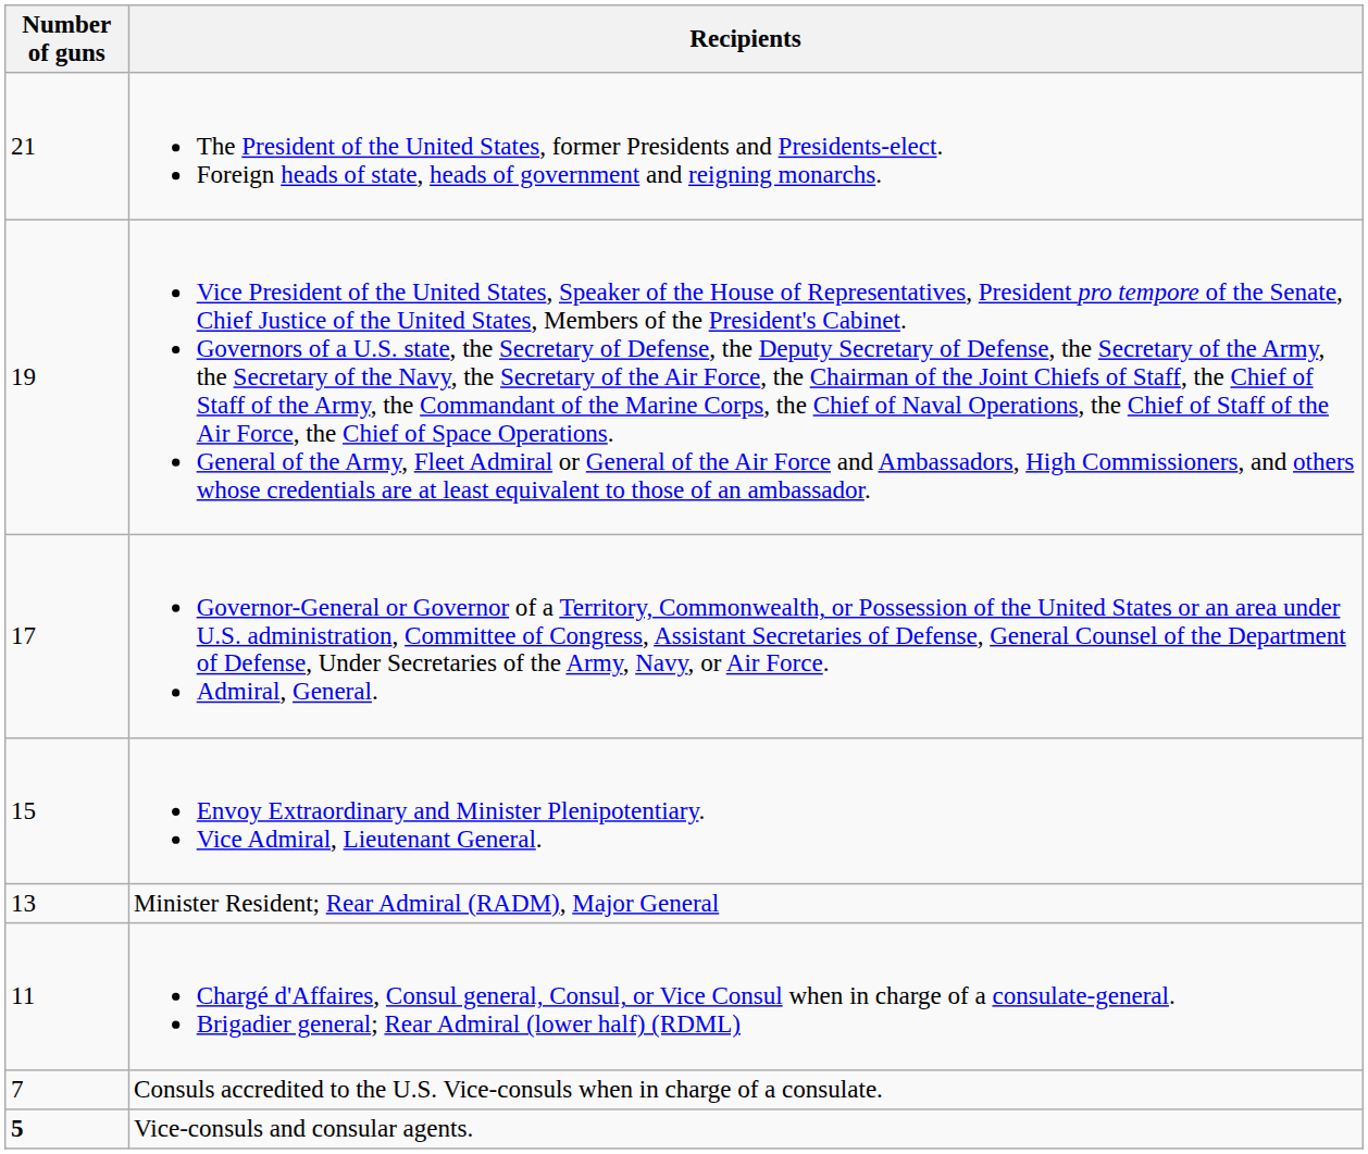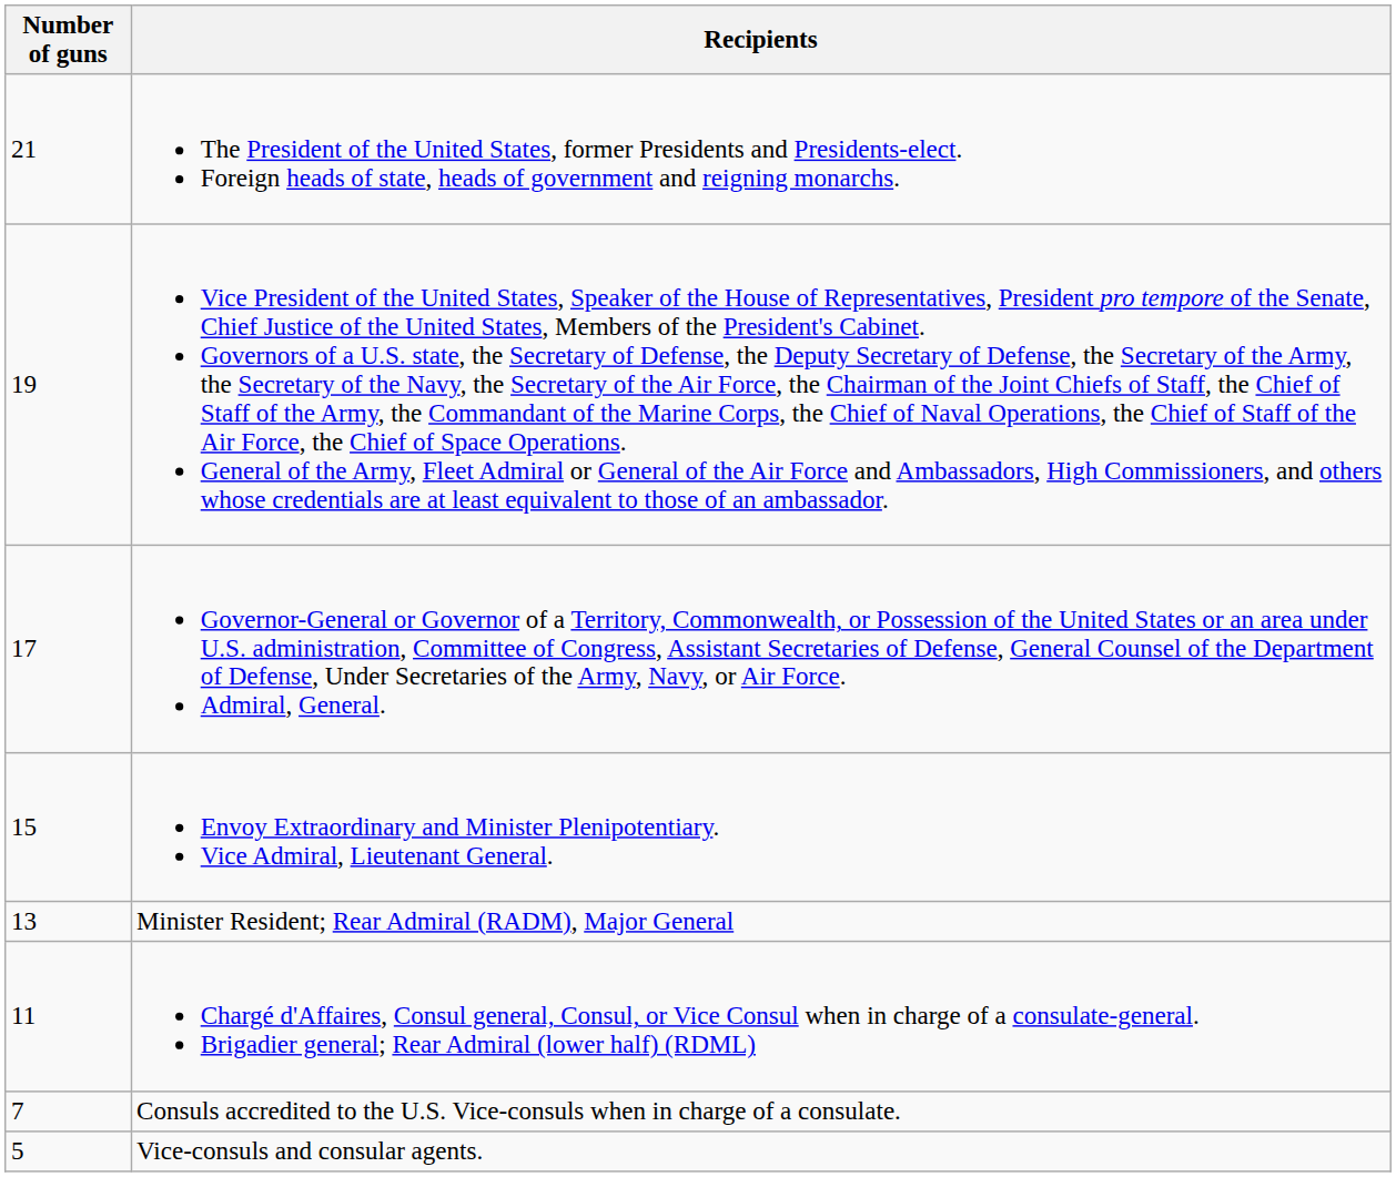Vice-consuls and consular agents. | Number of guns: bold -> normal
